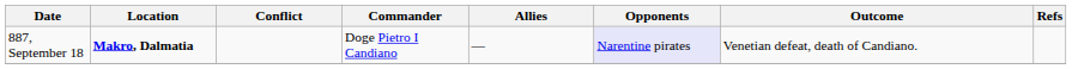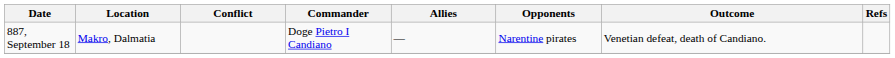887, September 18 | Location: bold -> normal
887, September 18 | Opponents: lavender background -> no background
